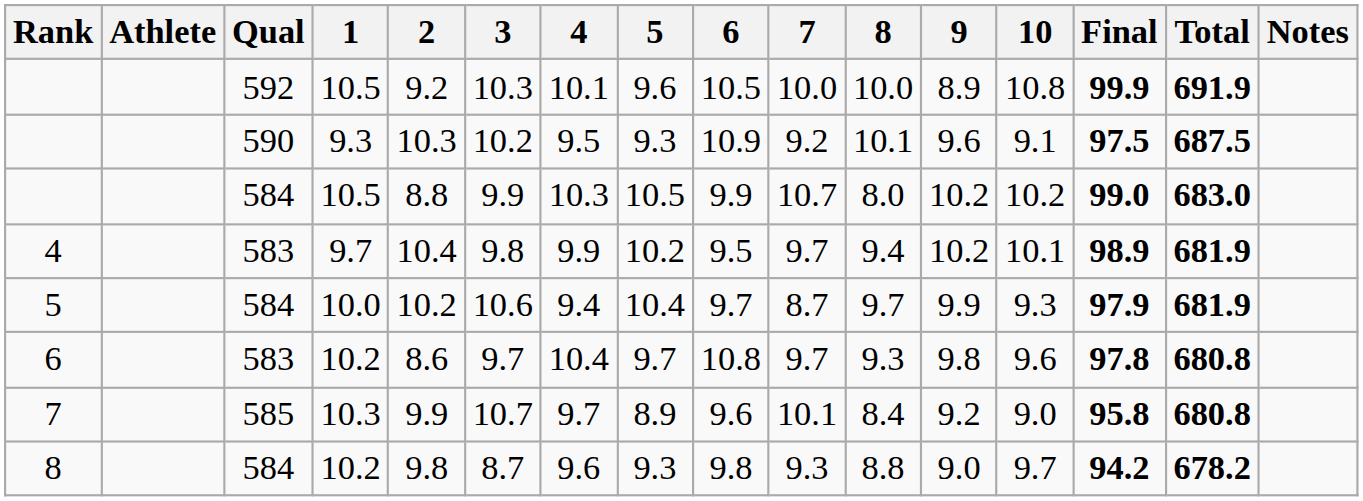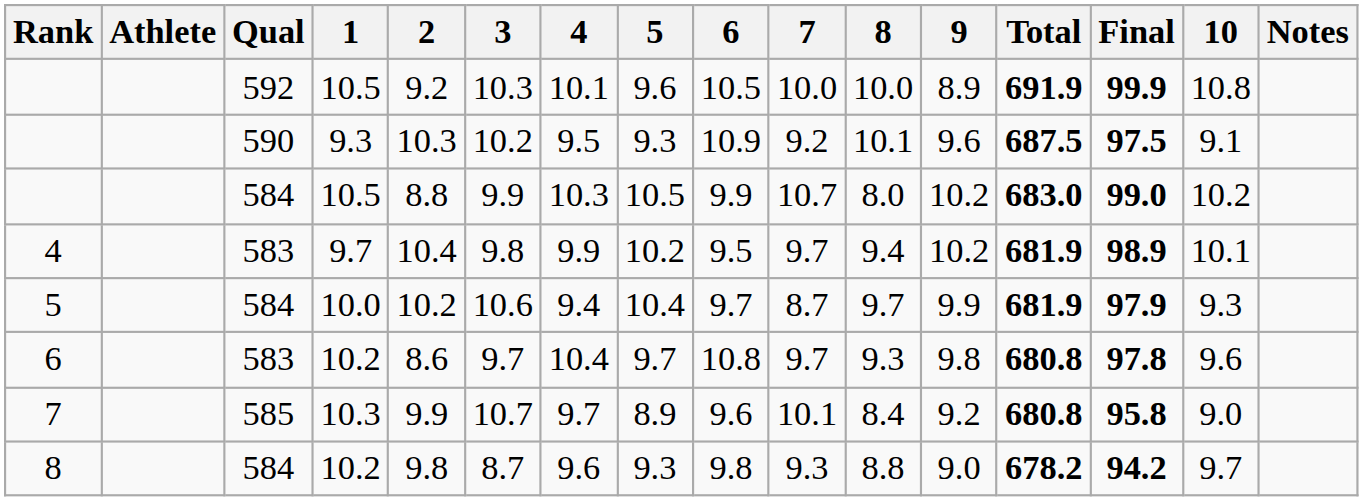columns swapped: 10 <-> Total
